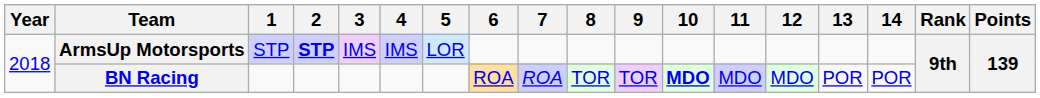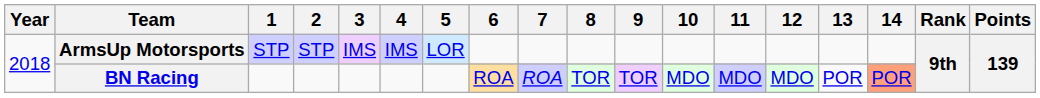ArmsUp Motorsports | 2: bold -> normal
BN Racing | 10: bold -> normal
BN Racing | 14: no background -> lightsalmon background
